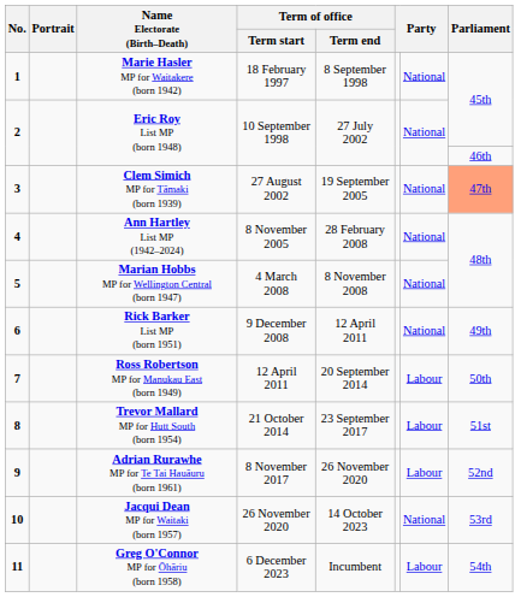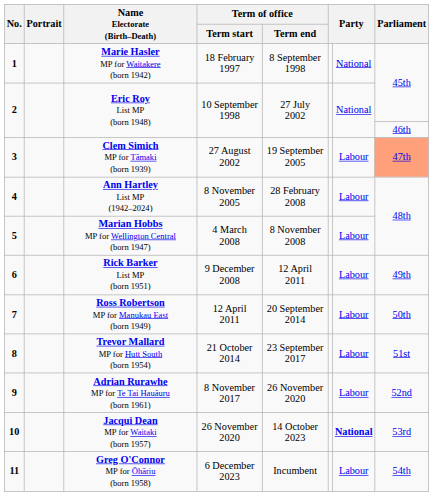Clem Simich MP for Tāmaki (born 1939) | column 7: National -> Labour
Ann Hartley List MP (1942–2024) | column 7: National -> Labour
Marian Hobbs MP for Wellington Central (born 1947) | column 7: National -> Labour
Rick Barker List MP (born 1951) | column 7: National -> Labour
Jacqui Dean MP for Waitaki (born 1957) | column 7: normal -> bold
